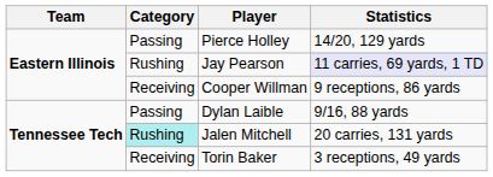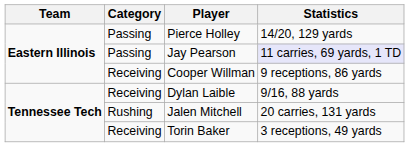Jay Pearson | Category: Rushing -> Passing
Dylan Laible | Category: Passing -> Receiving
Jalen Mitchell | Category: paleturquoise background -> no background
